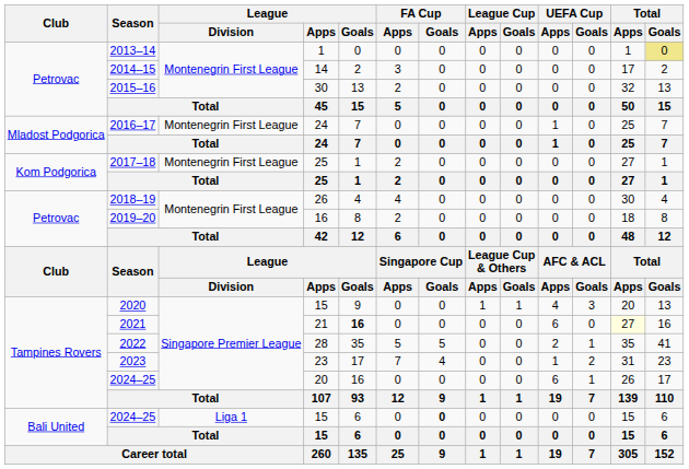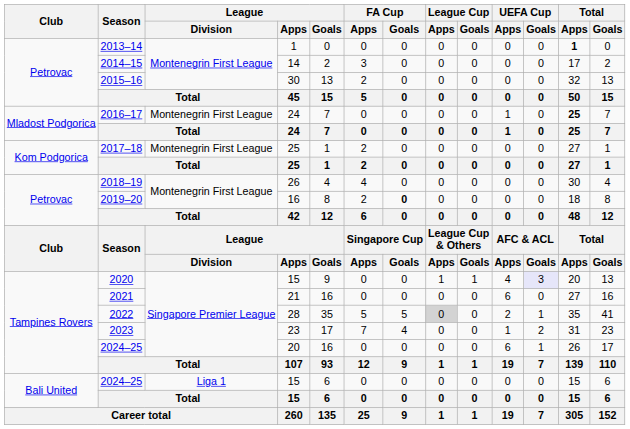2013–14 | Total / Apps: normal -> bold
2013–14 | Total / Goals: khaki background -> no background
2016–17 | Total / Apps: normal -> bold
2019–20 | FA Cup / Goals: normal -> bold
2020 | UEFA Cup / Goals: no background -> lavender background
2021 | League / Goals: bold -> normal
2021 | Total / Apps: lightyellow background -> no background
2022 | League Cup / Apps: no background -> lightgrey background
2024–25 / 15 | FA Cup / Goals: bold -> normal
